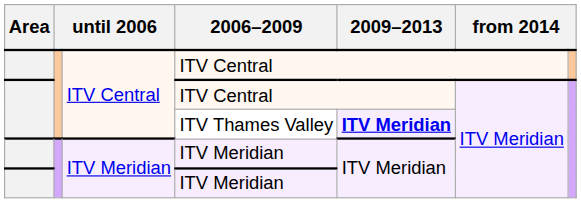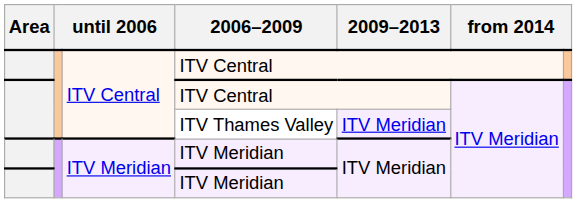ITV Central / ITV Thames Valley | 2009–2013: bold -> normal
